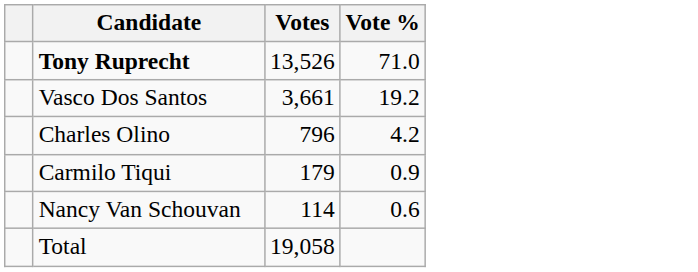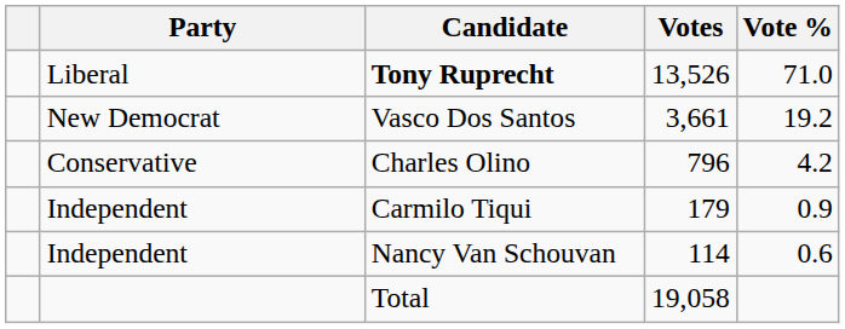+ column: Party | Liberal | New Democrat | Conservative | Independent | Independent
